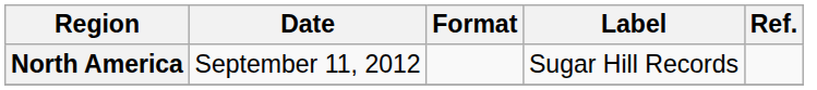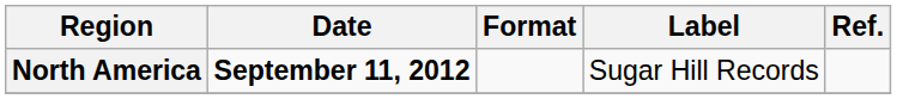North America | Date: normal -> bold
